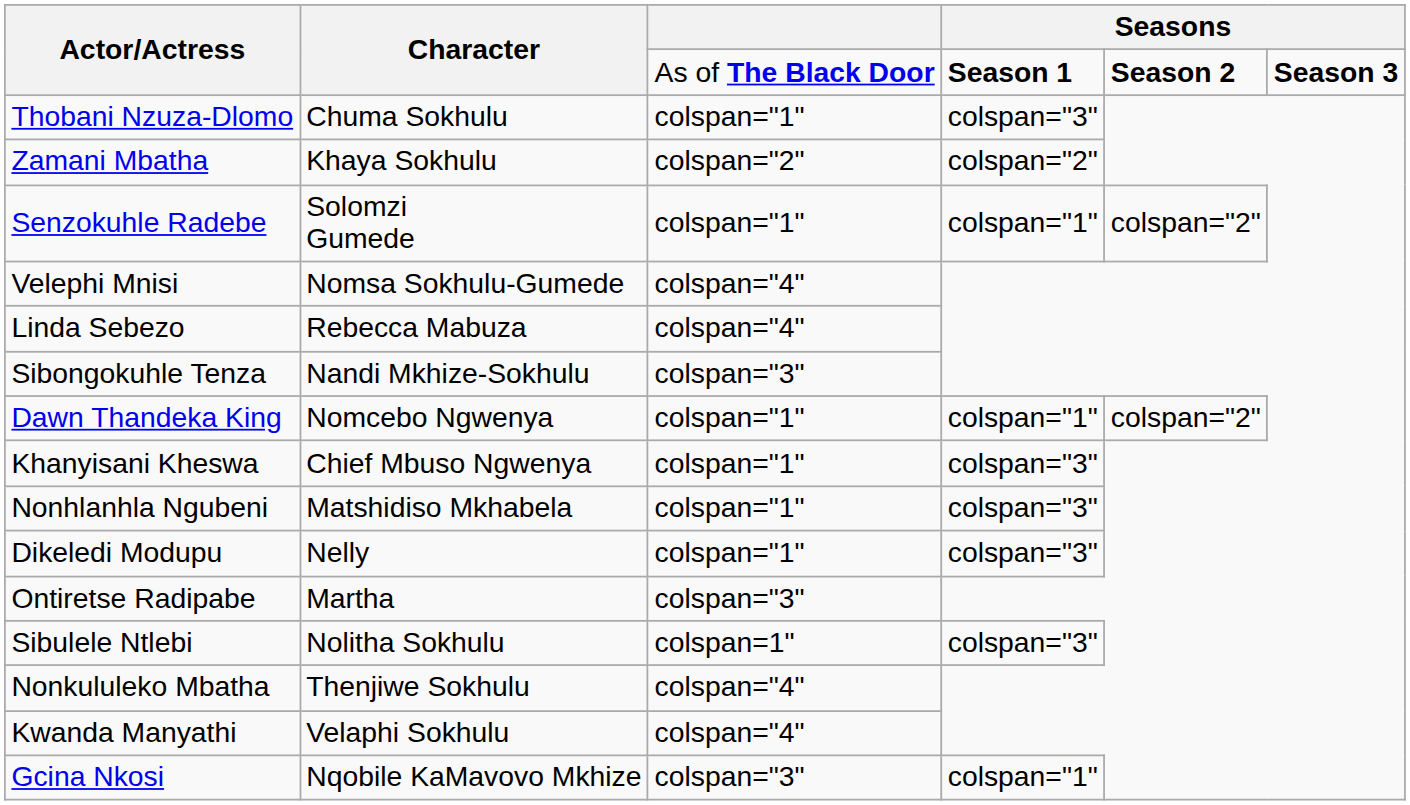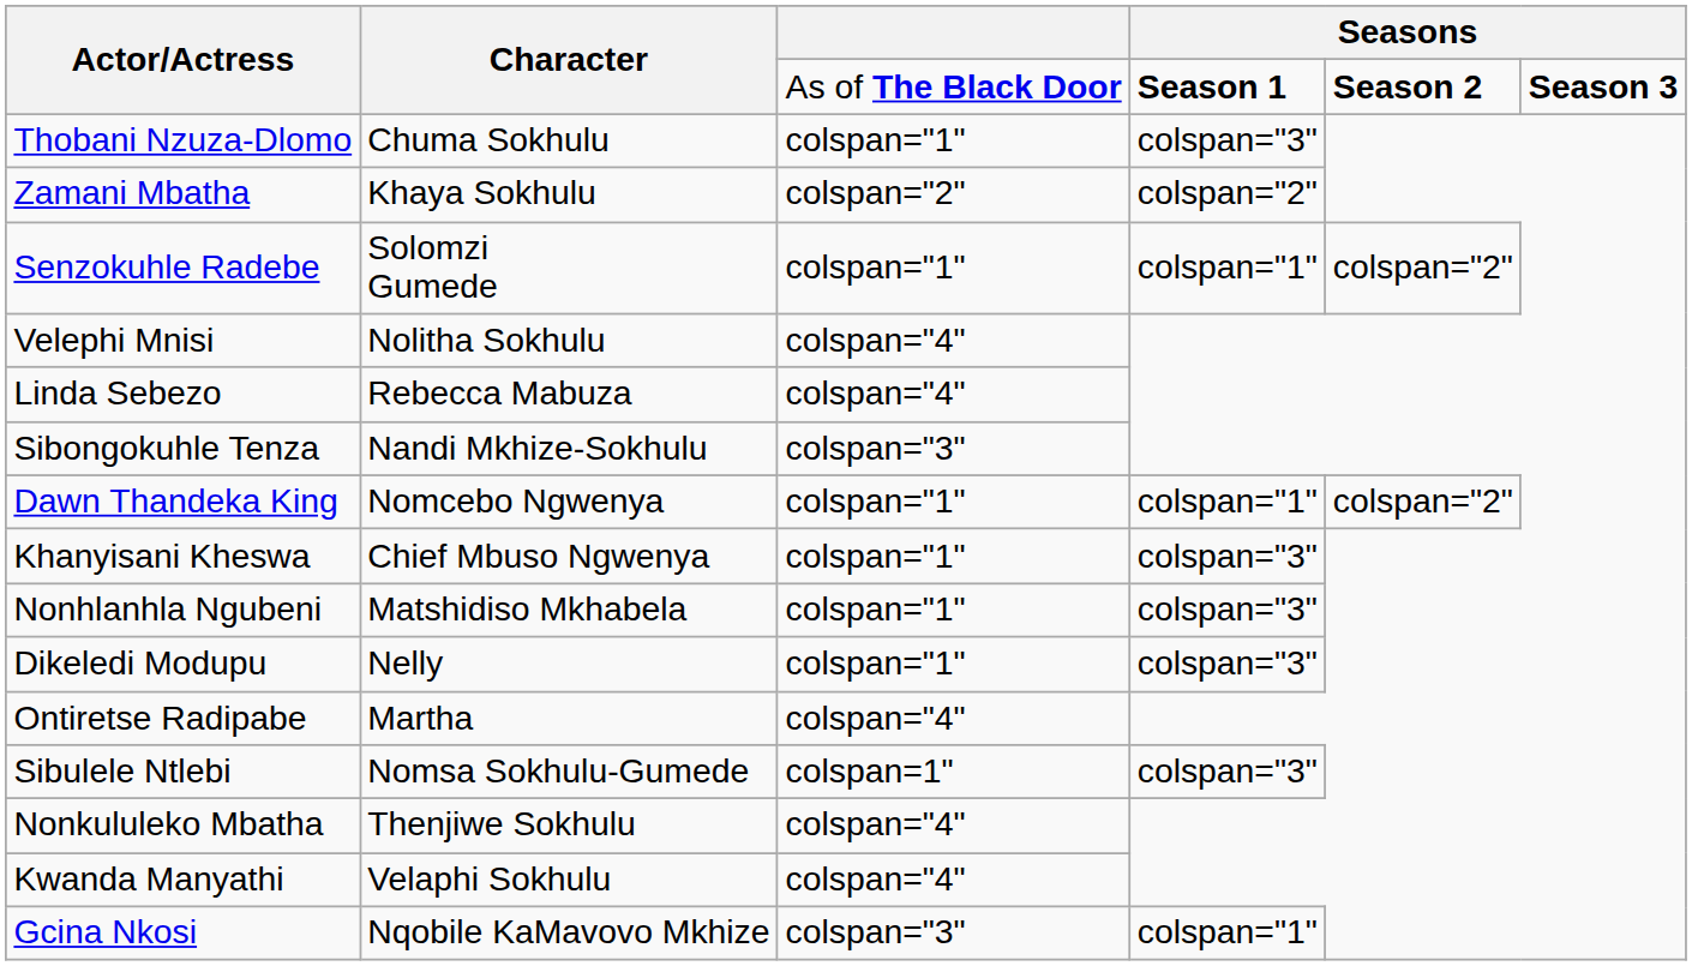Velephi Mnisi | Character: Nomsa Sokhulu-Gumede -> Nolitha Sokhulu
Ontiretse Radipabe | column 3: colspan="3" -> colspan="4"
Sibulele Ntlebi | Character: Nolitha Sokhulu -> Nomsa Sokhulu-Gumede
